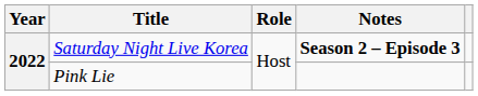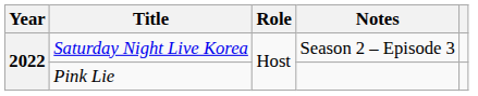Saturday Night Live Korea | Notes: bold -> normal
